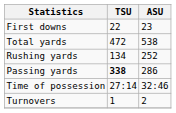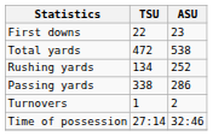Passing yards | TSU: bold -> normal
rows swapped: Turnovers <-> Time of possession
